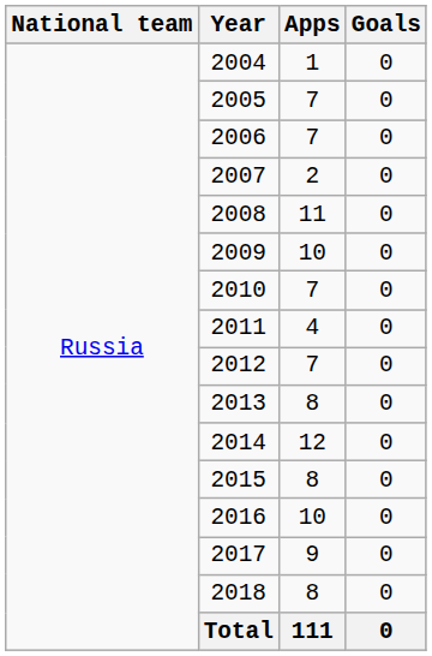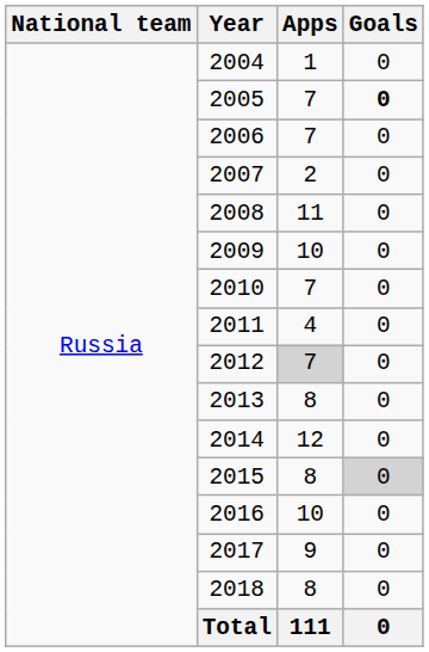2005 | Goals: normal -> bold
2012 | Apps: no background -> lightgrey background
2015 | Goals: no background -> lightgrey background
